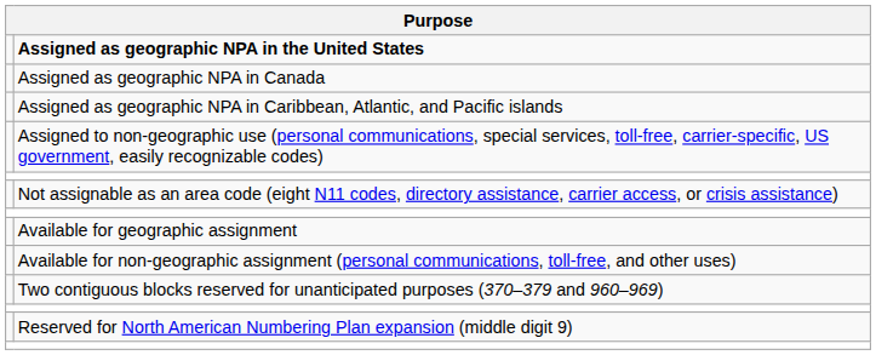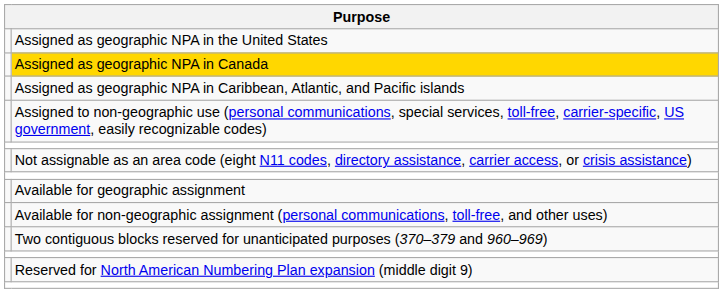Assigned as geographic NPA in the United States | column 2: bold -> normal
Assigned as geographic NPA in Canada | column 2: no background -> gold background
